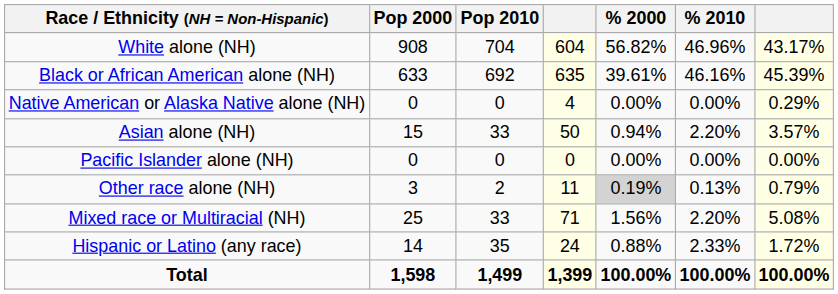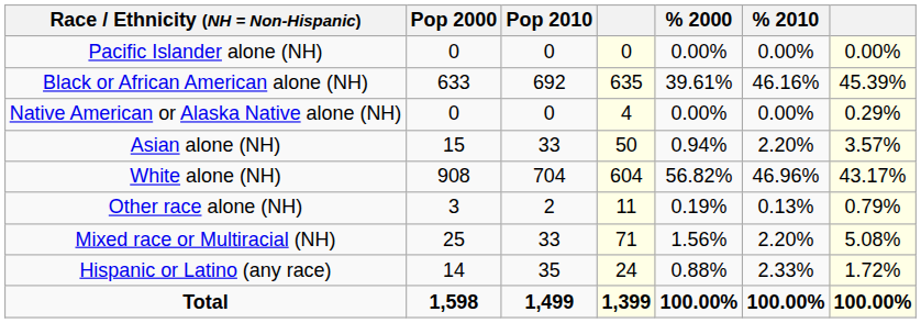rows swapped: White alone (NH) <-> Pacific Islander alone (NH)
Other race alone (NH) | % 2000: lightgrey background -> no background
